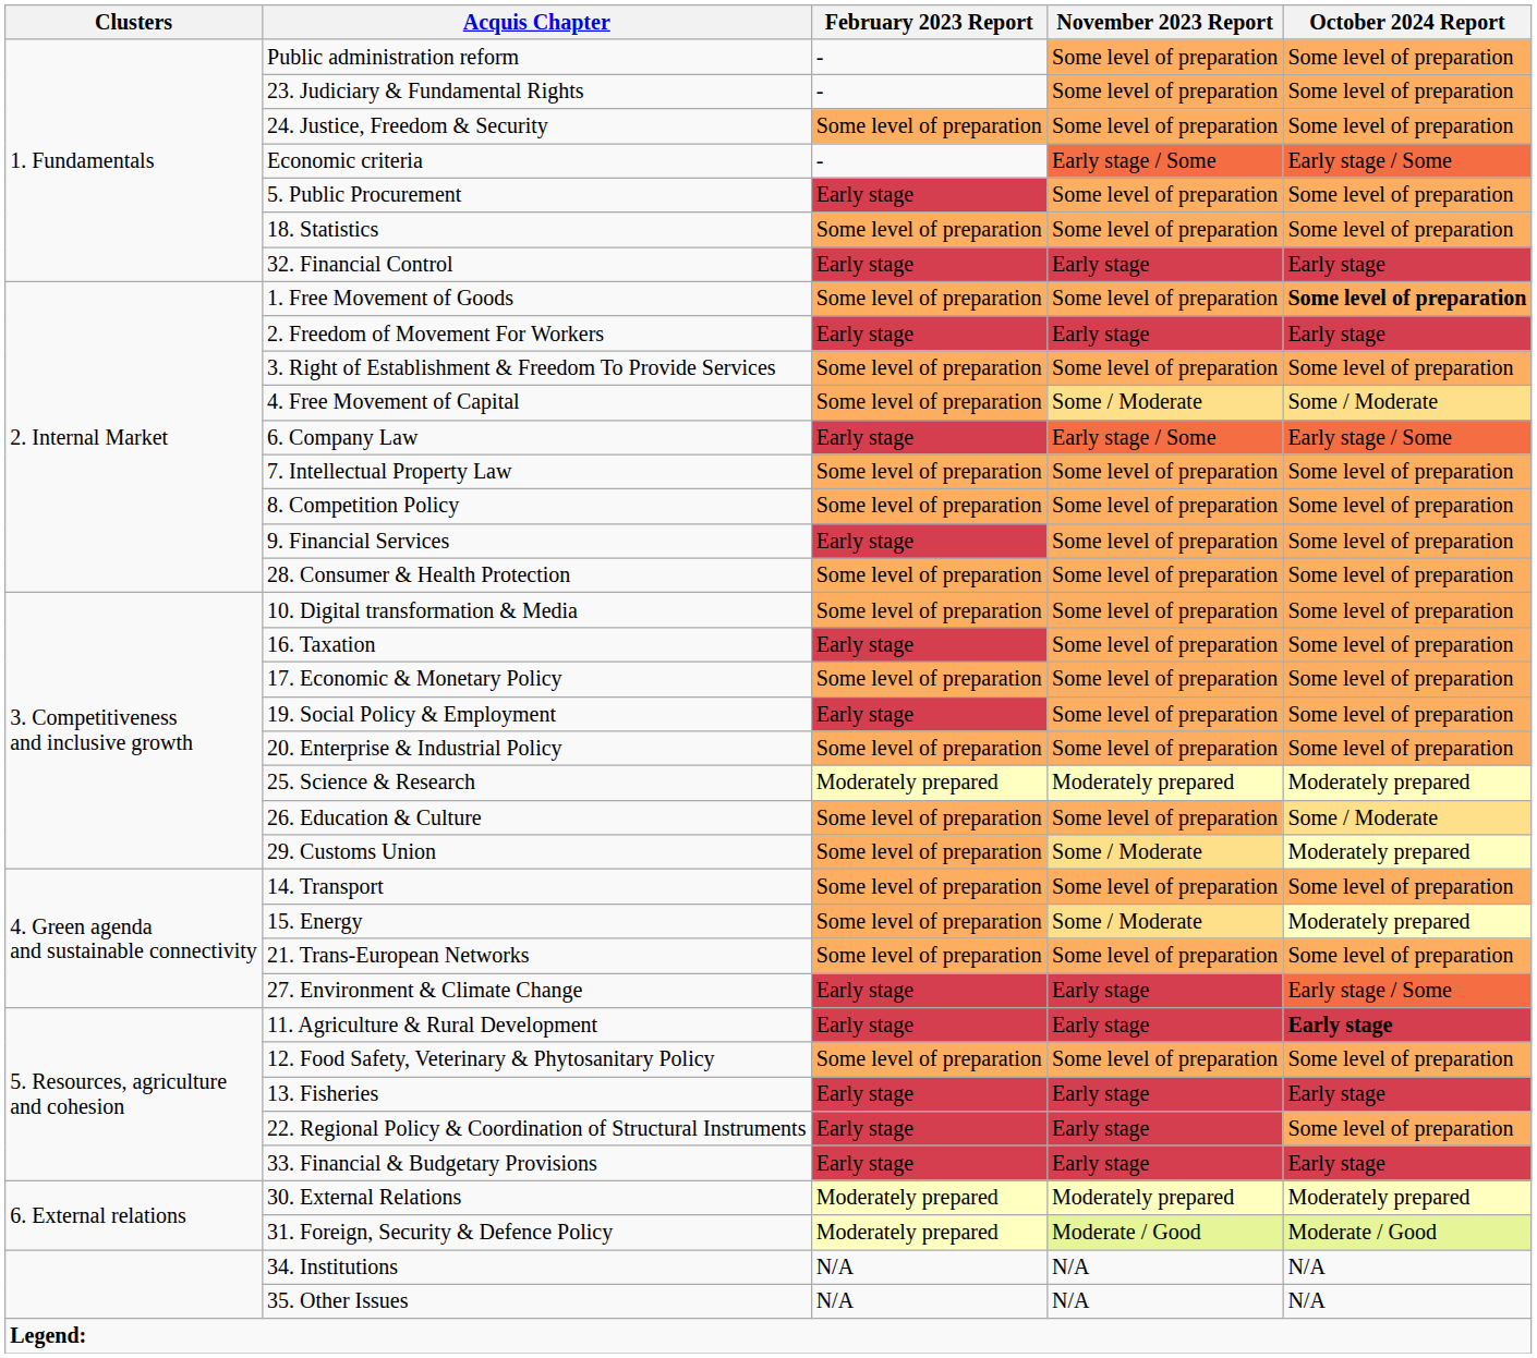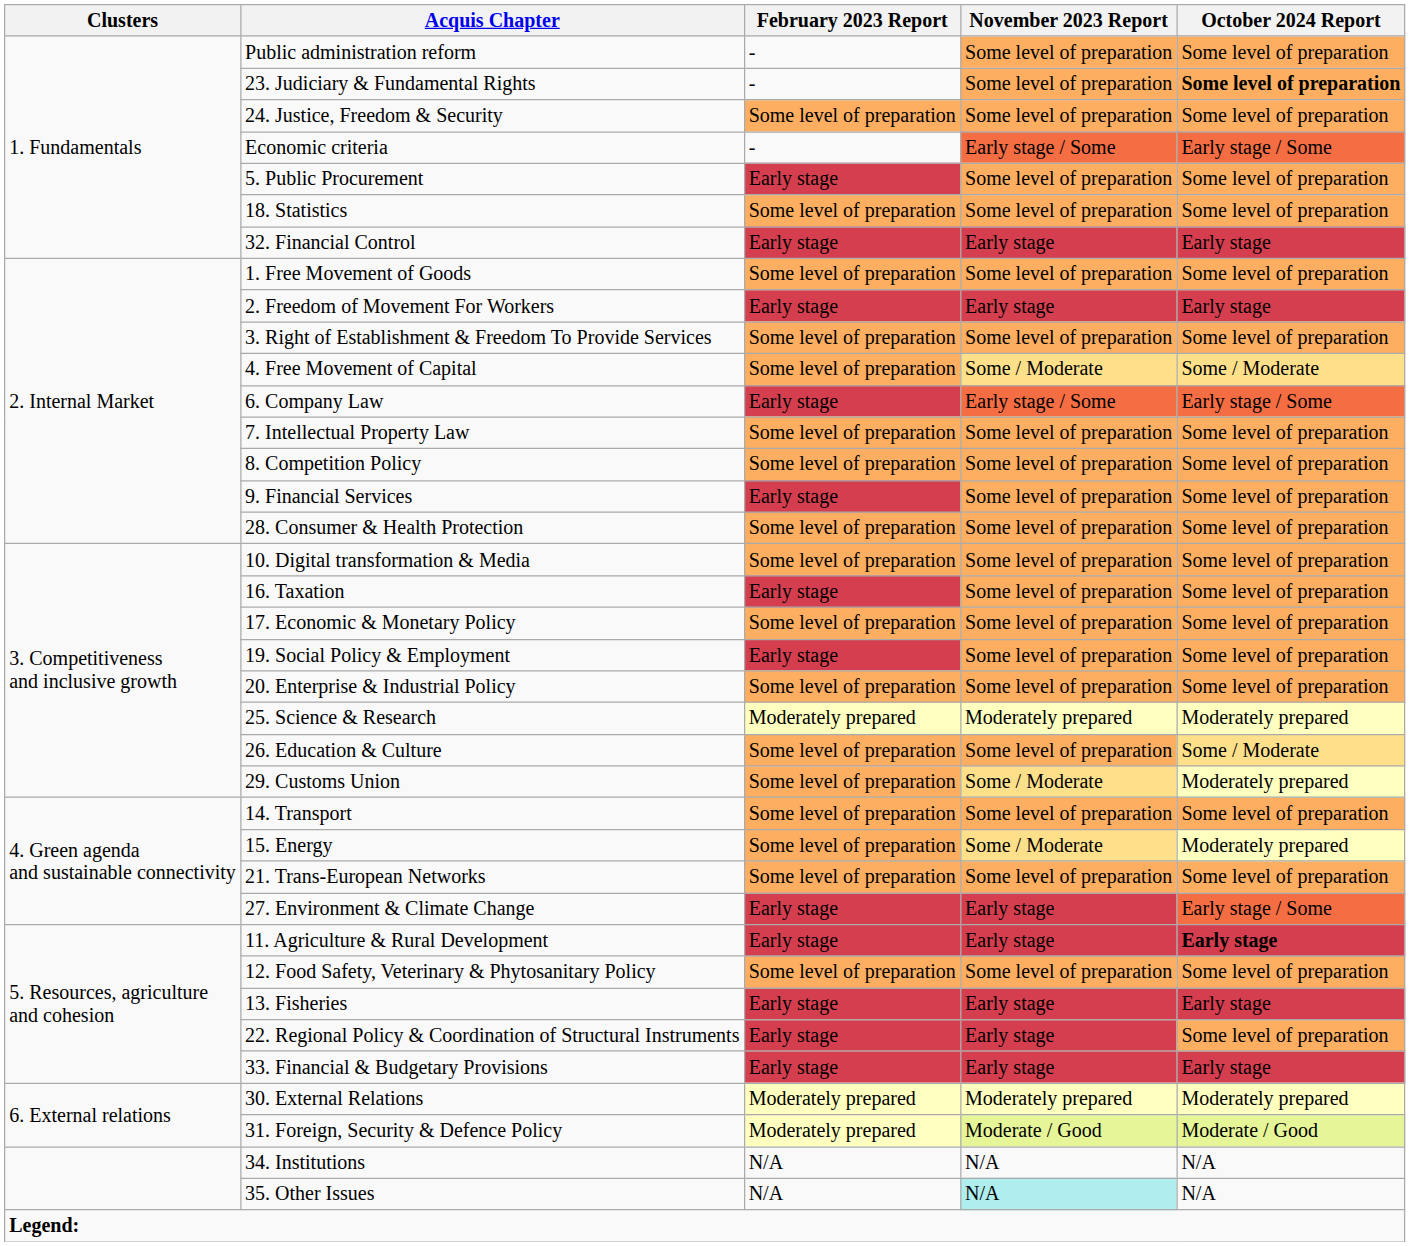23. Judiciary & Fundamental Rights | October 2024 Report: normal -> bold
1. Free Movement of Goods | October 2024 Report: bold -> normal
35. Other Issues | November 2023 Report: no background -> paleturquoise background
